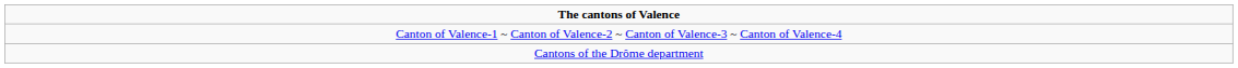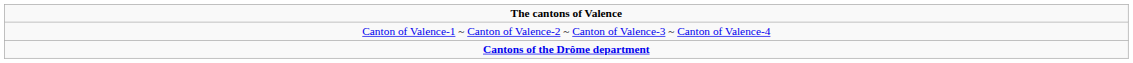row 3 | column 1: normal -> bold
